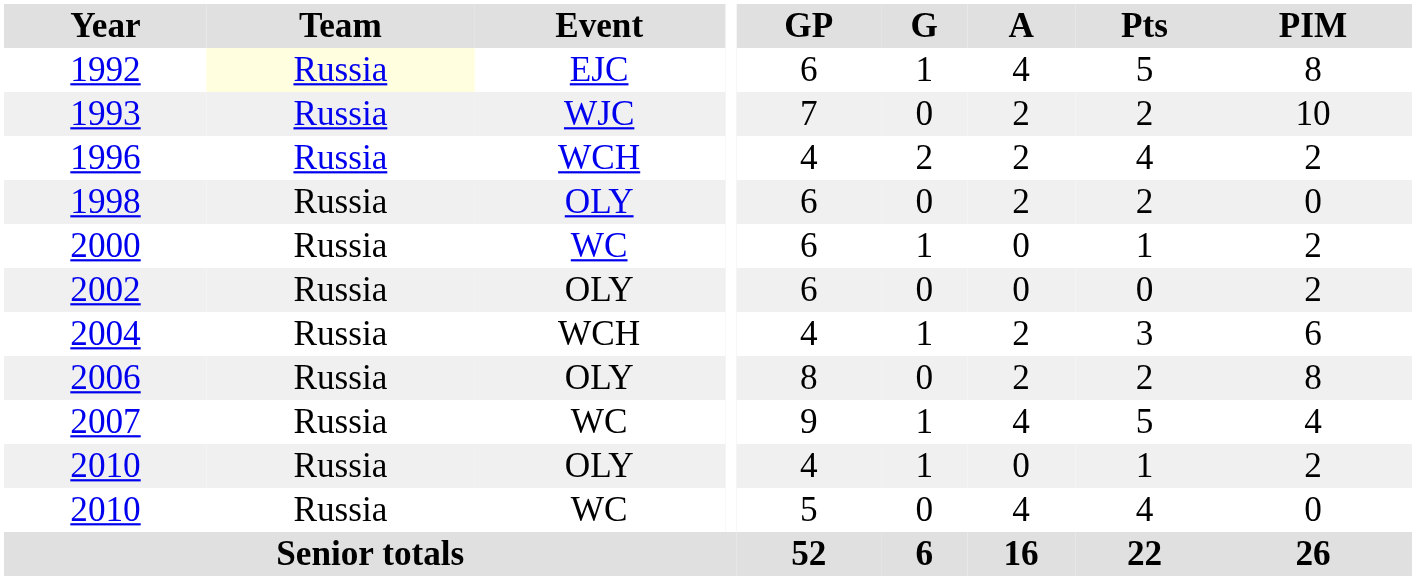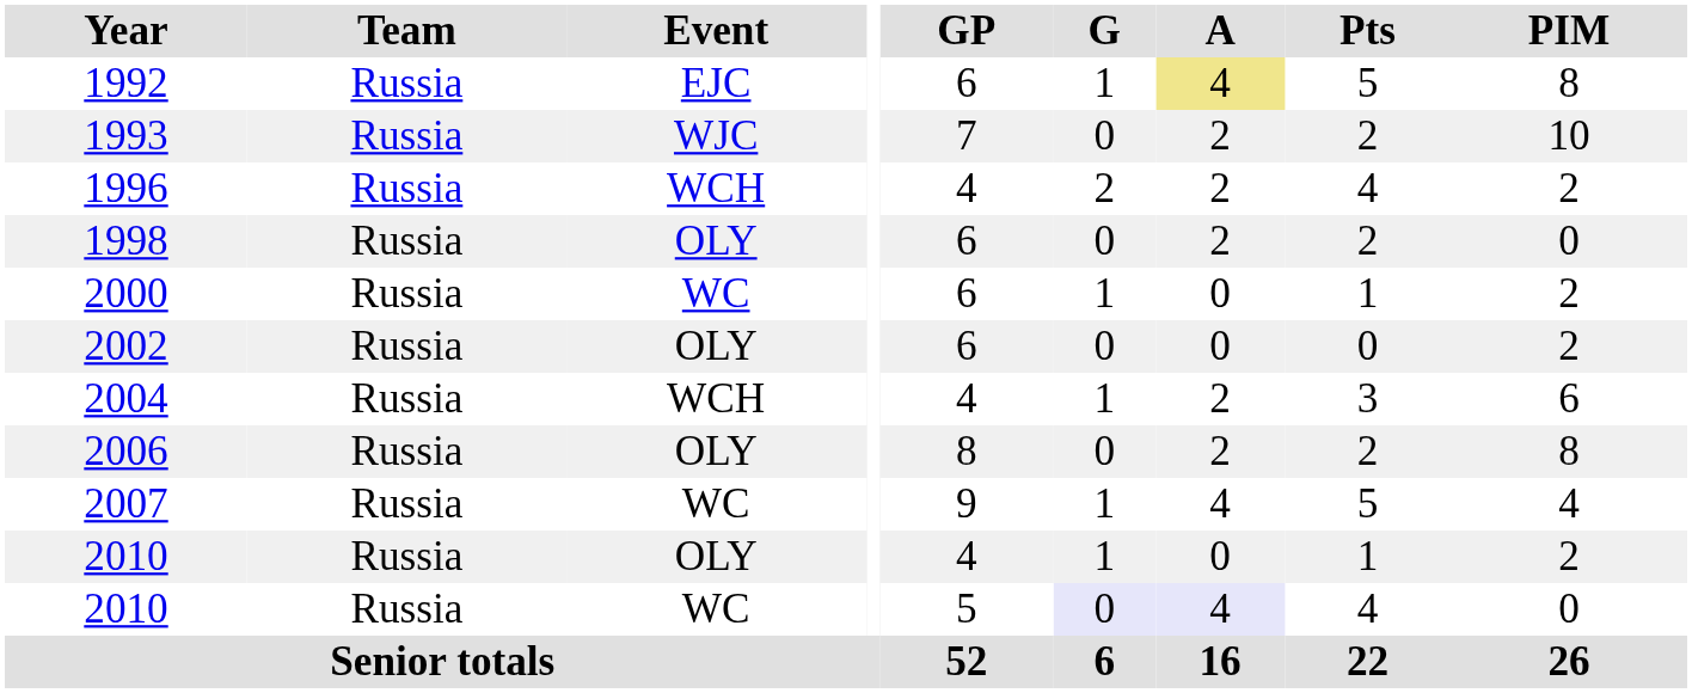1992 | Team: lightyellow background -> no background
1992 | A: no background -> khaki background
2010 / WC | G: no background -> lavender background
2010 / WC | A: no background -> lavender background
